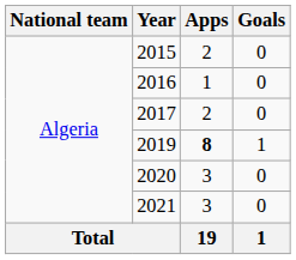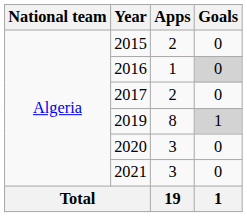2016 | Goals: no background -> lightgrey background
2019 | Apps: bold -> normal
2019 | Goals: no background -> lightgrey background
